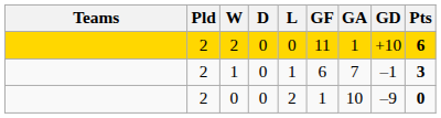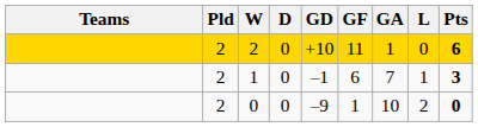columns swapped: L <-> GD
